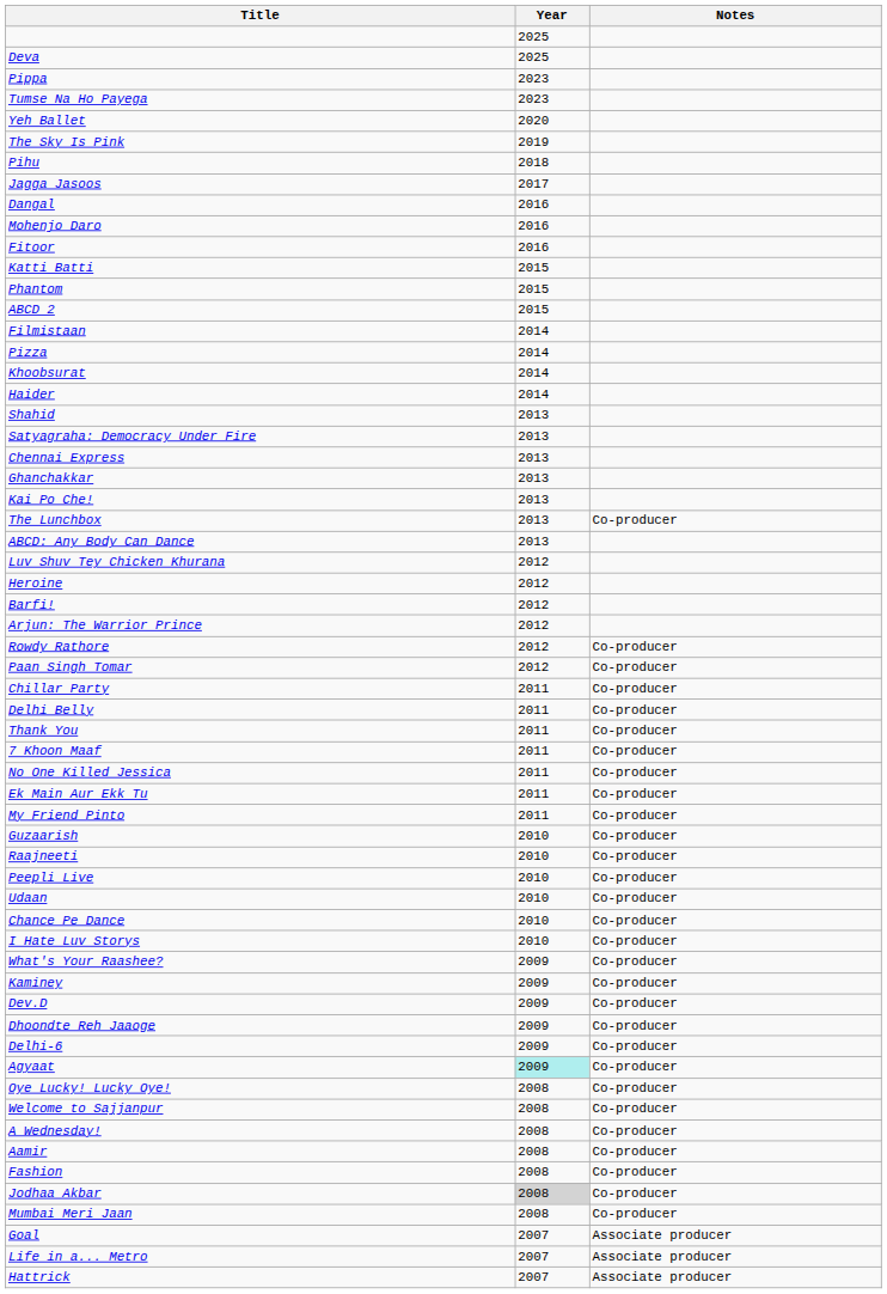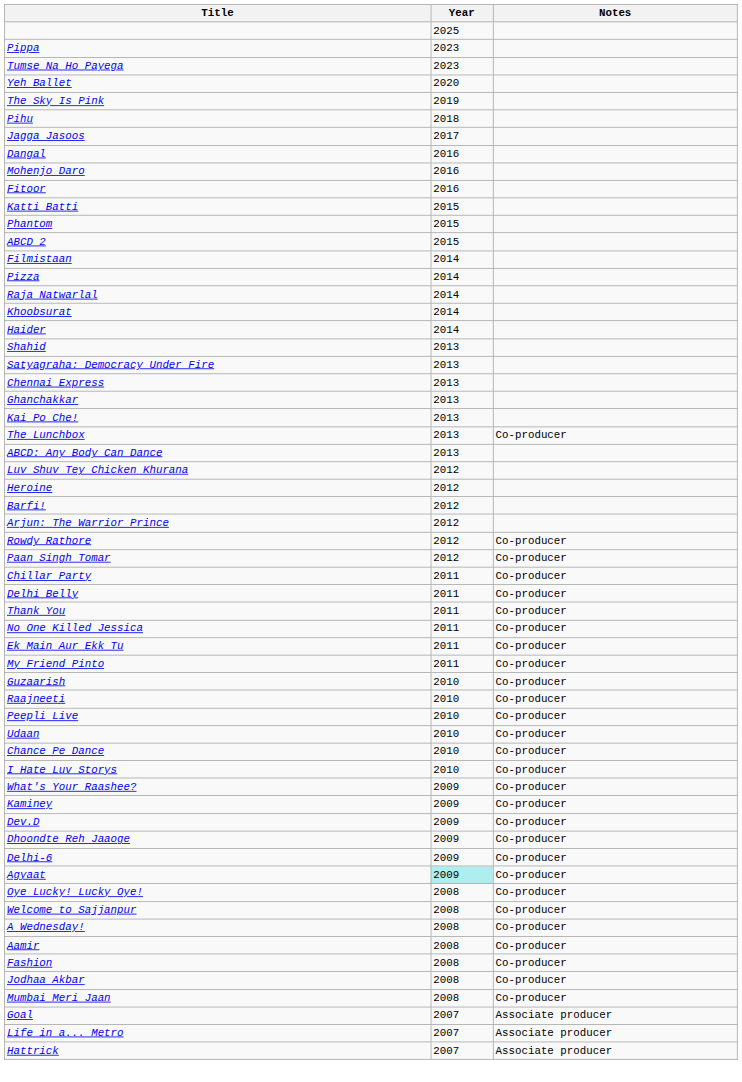- row: Deva | 2025
+ row: Raja Natwarlal | 2014
- row: 7 Khoon Maaf | 2011 | Co-producer
Jodhaa Akbar | Year: lightgrey background -> no background
